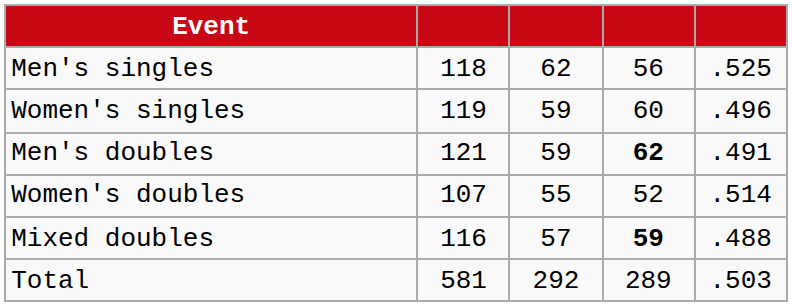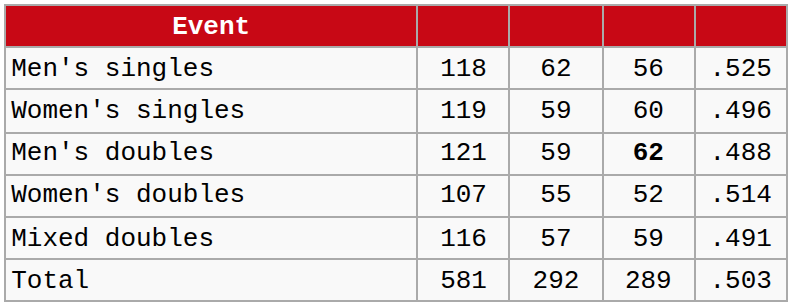Men's doubles | column 5: .491 -> .488
Mixed doubles | column 4: bold -> normal
Mixed doubles | column 5: .488 -> .491
